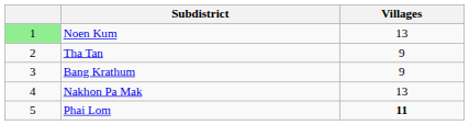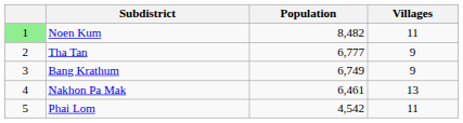+ column: Population | 8,482 | 6,777 | 6,749 | 6,461 | 4,542
Noen Kum | Villages: 13 -> 11
Phai Lom | Villages: bold -> normal
